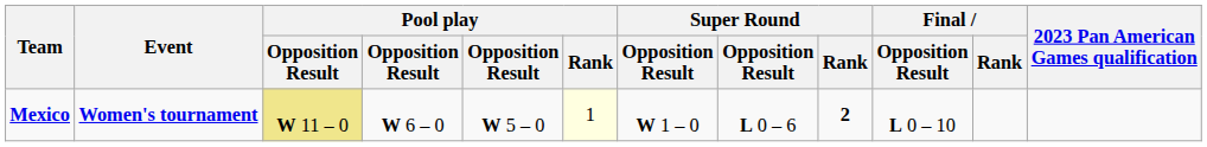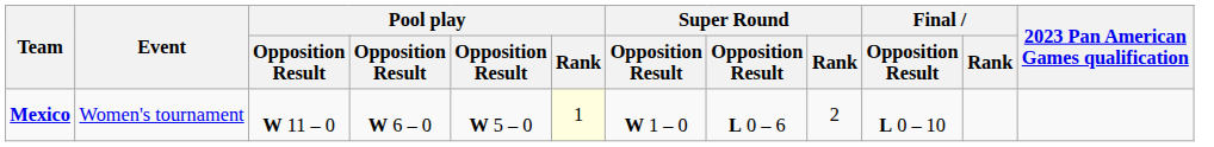Mexico | Event: bold -> normal
Mexico | column 3: khaki background -> no background
Mexico | Super Round / Rank: bold -> normal
